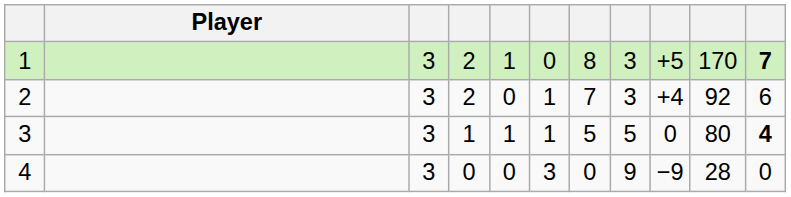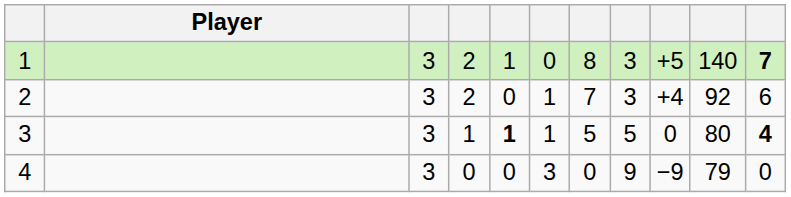row 2 | column 10: 170 -> 140
row 4 | column 5: normal -> bold
row 5 | column 10: 28 -> 79
